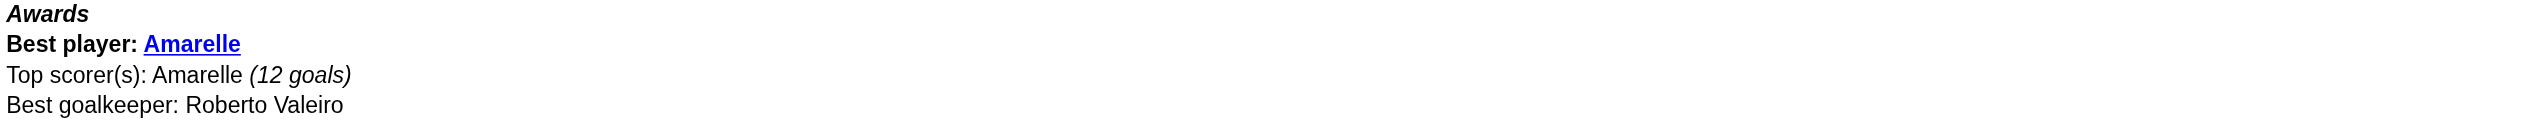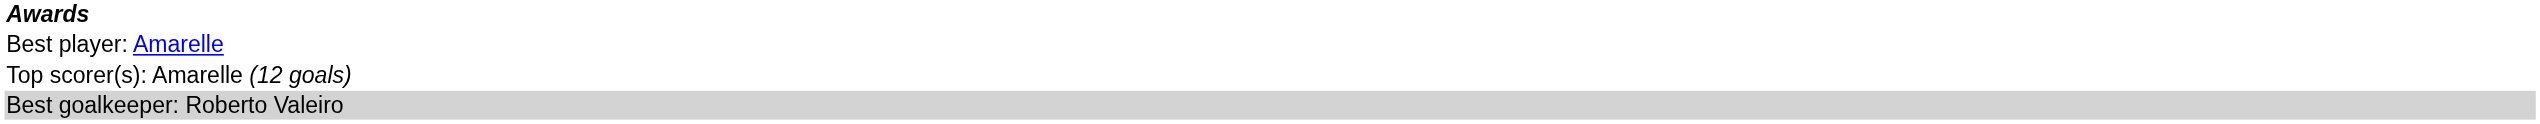Best player: Amarelle | Awards: bold -> normal
Best goalkeeper: Roberto Valeiro | Awards: no background -> lightgrey background
